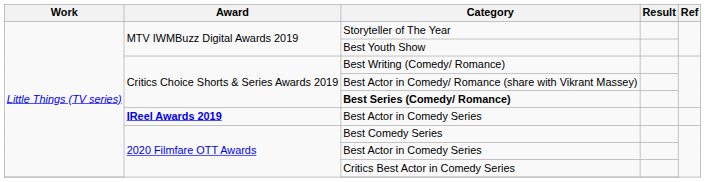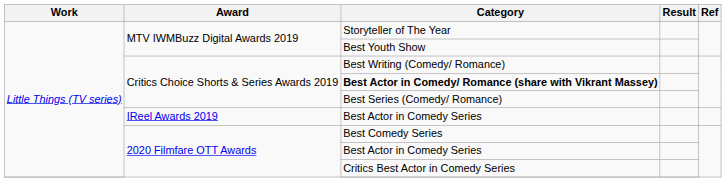Best Actor in Comedy/ Romance (share with Vikrant Massey) | Category: normal -> bold
Best Series (Comedy/ Romance) | Category: bold -> normal
IReel Awards 2019 / Best Actor in Comedy Series | Award: bold -> normal
